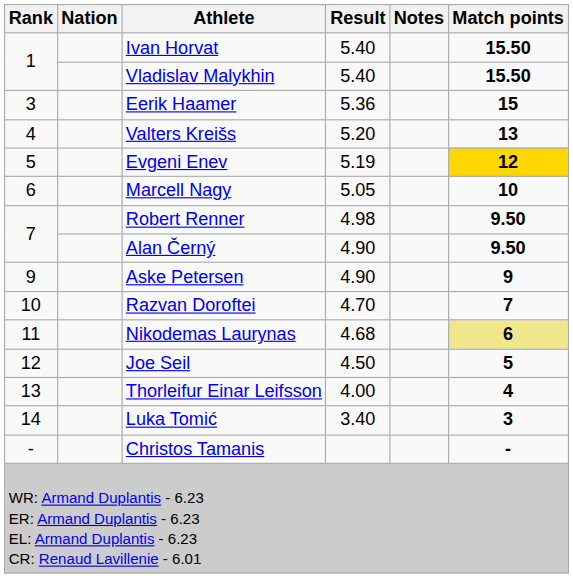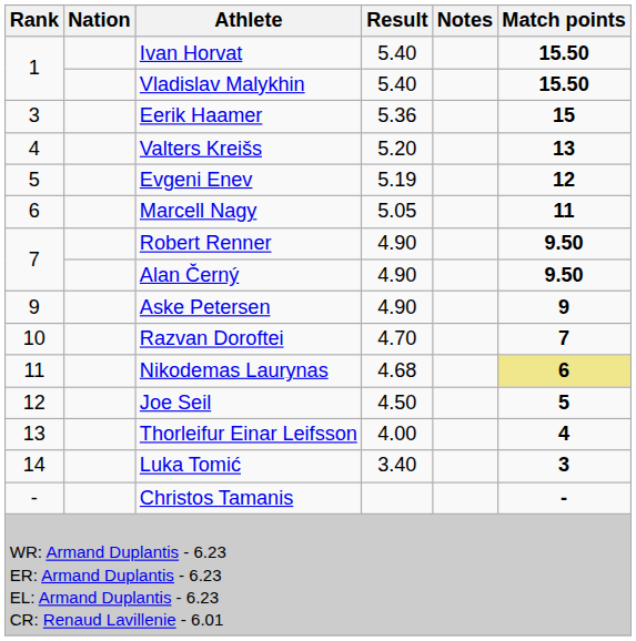Evgeni Enev | Match points: gold background -> no background
Marcell Nagy | Match points: 10 -> 11
Robert Renner | Result: 4.98 -> 4.90
